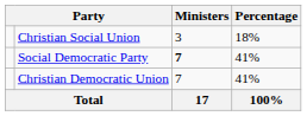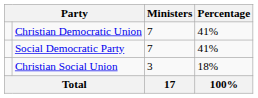rows swapped: Christian Democratic Union <-> Christian Social Union
Social Democratic Party | Ministers: bold -> normal
